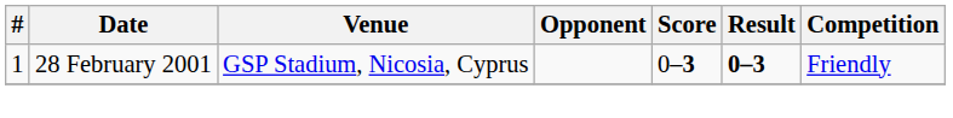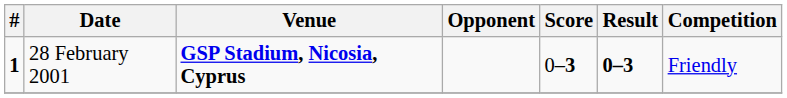28 February 2001 | #: normal -> bold
28 February 2001 | Venue: normal -> bold
